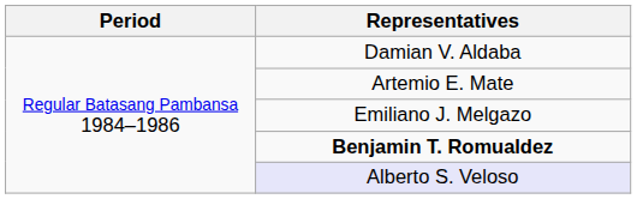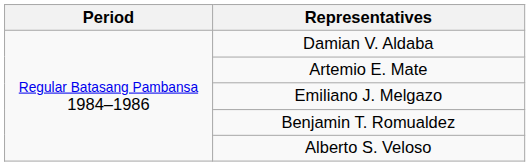Benjamin T. Romualdez | Representatives: bold -> normal
Alberto S. Veloso | Representatives: lavender background -> no background
